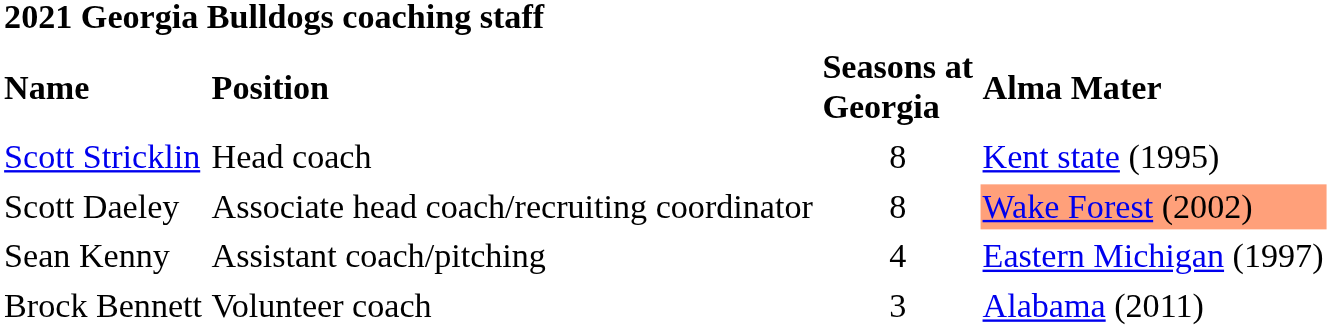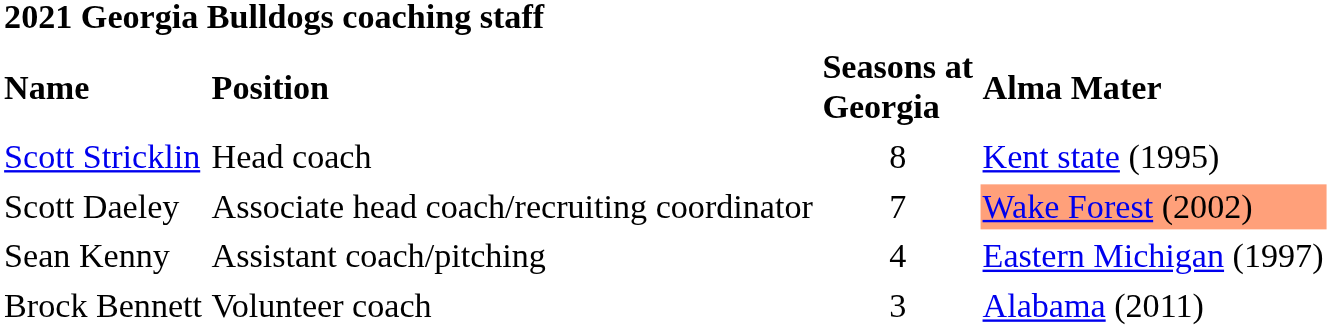Scott Daeley | Seasons at Georgia: 8 -> 7
